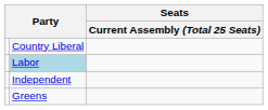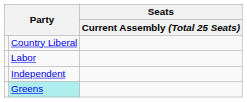Labor | column 2: lightblue background -> no background
Greens | column 2: no background -> paleturquoise background
